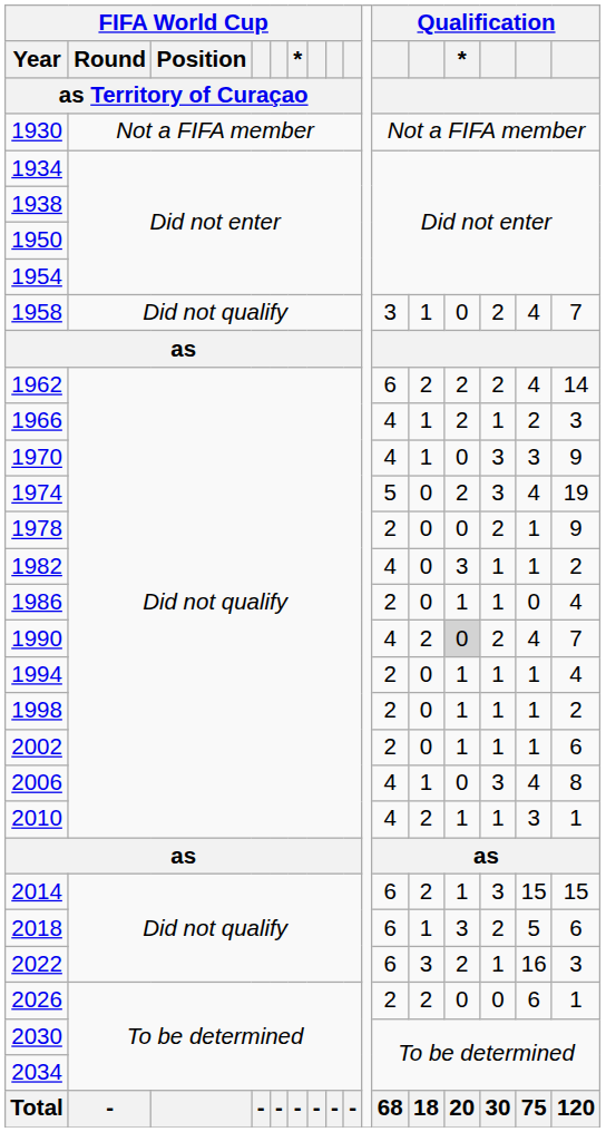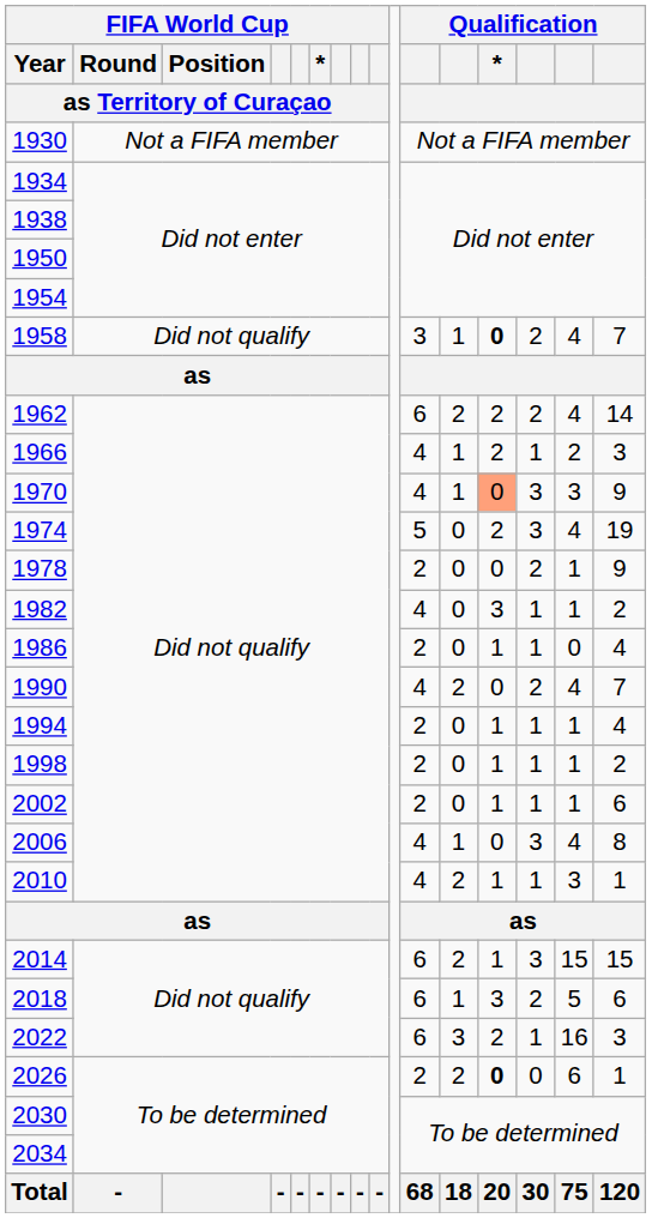1958 | Qualification / *: normal -> bold
1970 | Qualification / *: no background -> lightsalmon background
1990 | Qualification / *: lightgrey background -> no background
2026 | Qualification / *: normal -> bold
